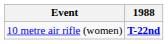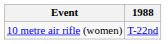10 metre air rifle (women) | 1988: bold -> normal
